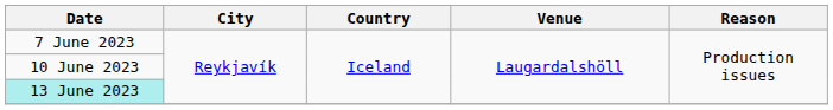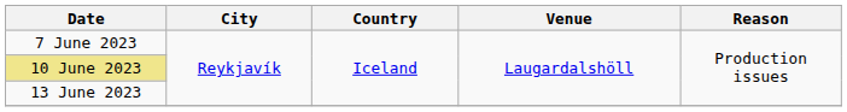10 June 2023 | Date: no background -> khaki background
13 June 2023 | Date: paleturquoise background -> no background
